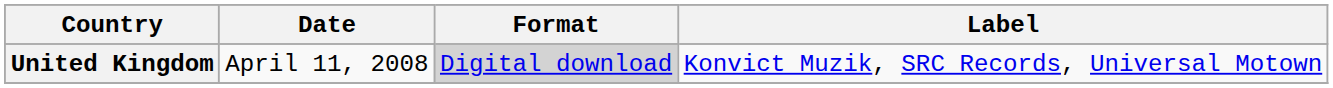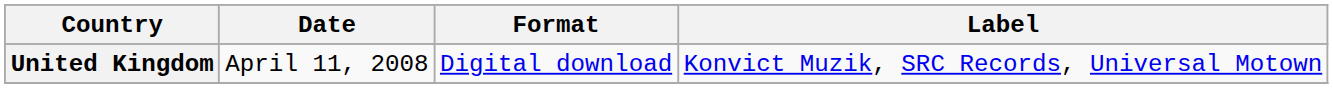United Kingdom | Format: lightgrey background -> no background
